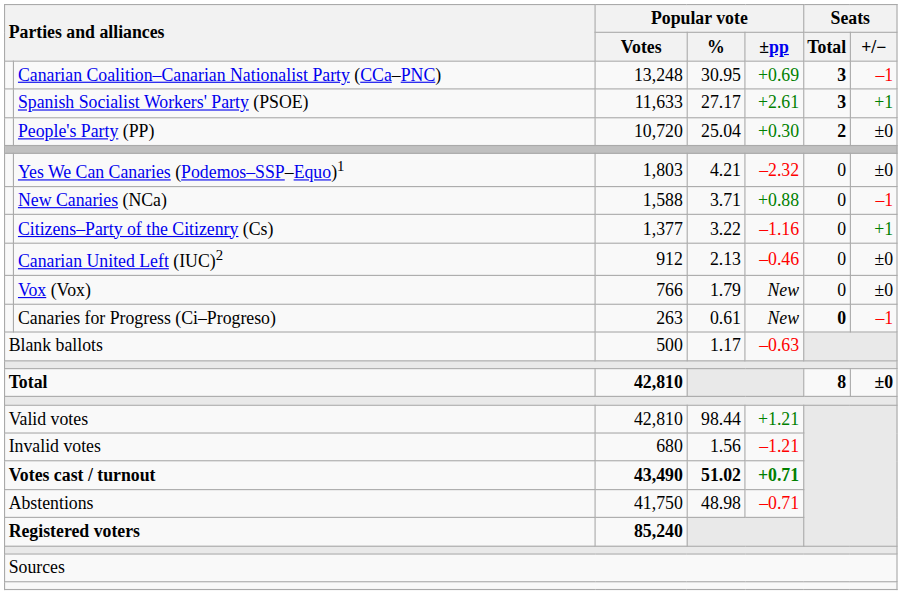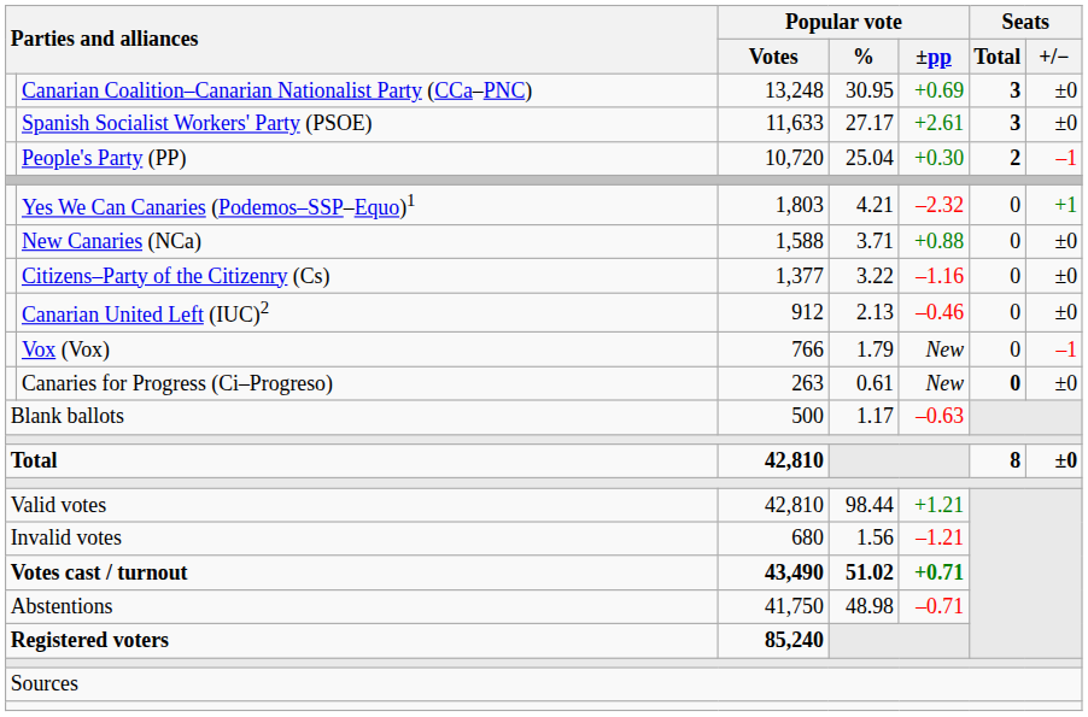Canarian Coalition–Canarian Nationalist Party (CCa–PNC) | Seats / +/−: –1 -> ±0
Spanish Socialist Workers' Party (PSOE) | Seats / +/−: +1 -> ±0
People's Party (PP) | Seats / +/−: ±0 -> –1
Yes We Can Canaries (Podemos–SSP–Equo)1 | Seats / +/−: ±0 -> +1
New Canaries (NCa) | Seats / +/−: –1 -> ±0
Citizens–Party of the Citizenry (Cs) | Seats / +/−: +1 -> ±0
Vox (Vox) | Seats / +/−: ±0 -> –1
Canaries for Progress (Ci–Progreso) | Seats / +/−: –1 -> ±0
